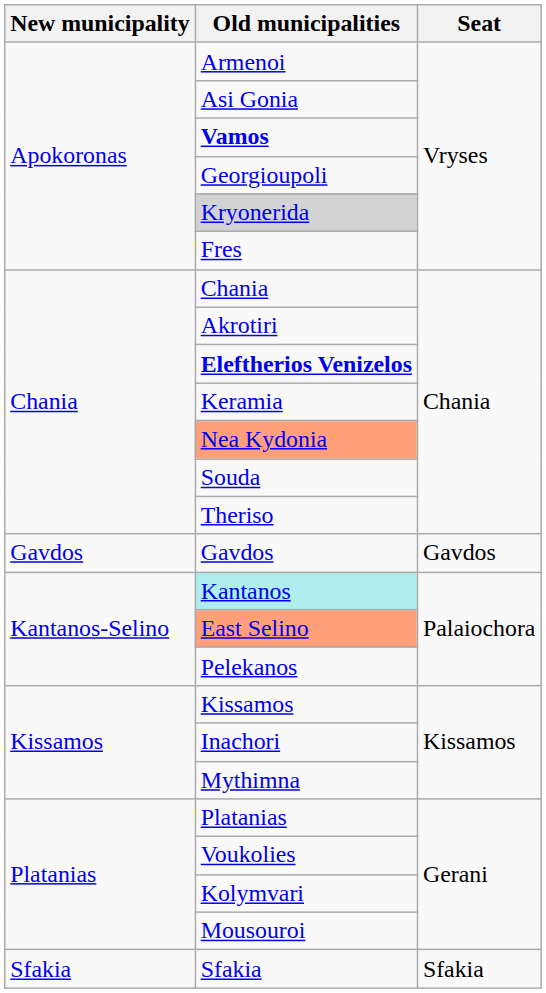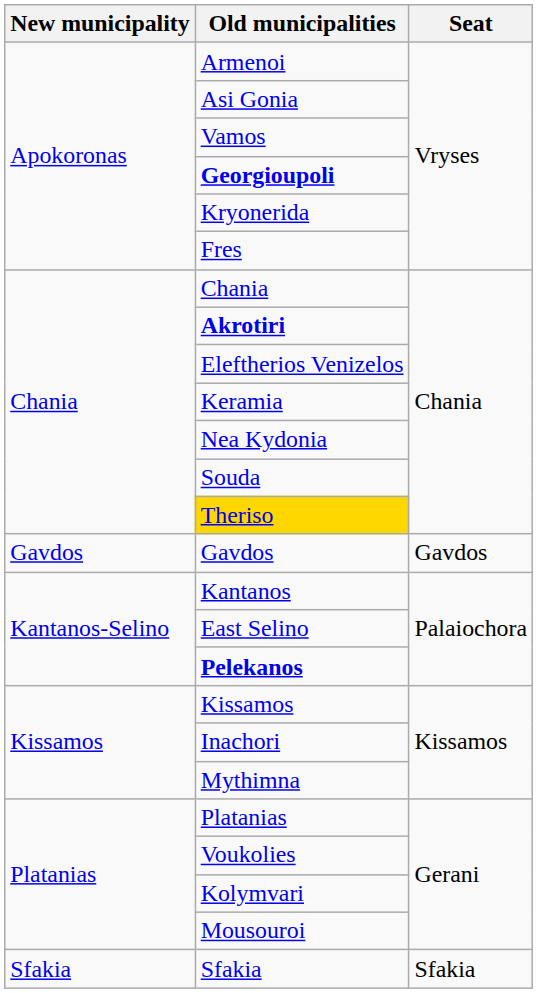Vamos | Old municipalities: bold -> normal
Georgioupoli | Old municipalities: normal -> bold
Kryonerida | Old municipalities: lightgrey background -> no background
Akrotiri | Old municipalities: normal -> bold
Eleftherios Venizelos | Old municipalities: bold -> normal
Nea Kydonia | Old municipalities: lightsalmon background -> no background
Theriso | Old municipalities: no background -> gold background
Kantanos | Old municipalities: paleturquoise background -> no background
East Selino | Old municipalities: lightsalmon background -> no background
Pelekanos | Old municipalities: normal -> bold
